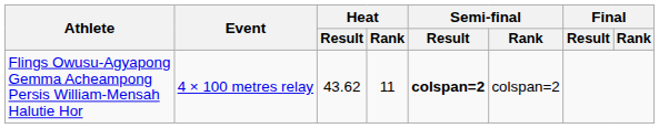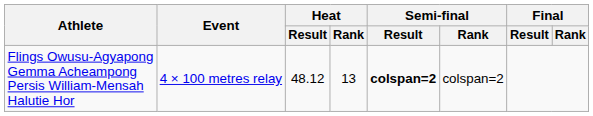row 3 | Heat / Result: 43.62 -> 48.12
row 3 | Heat / Rank: 11 -> 13
